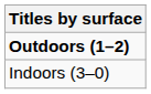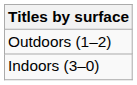row 2 | column 1: bold -> normal
